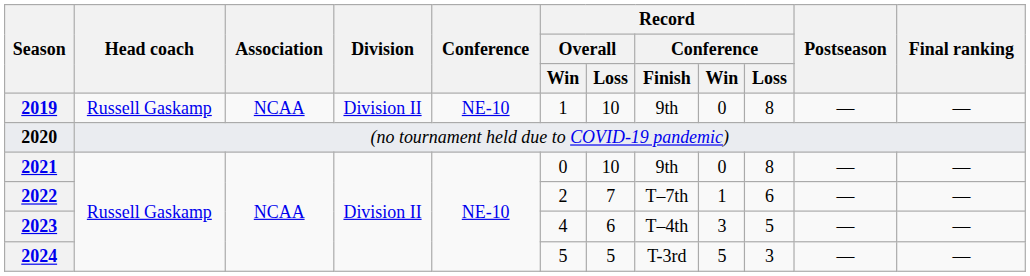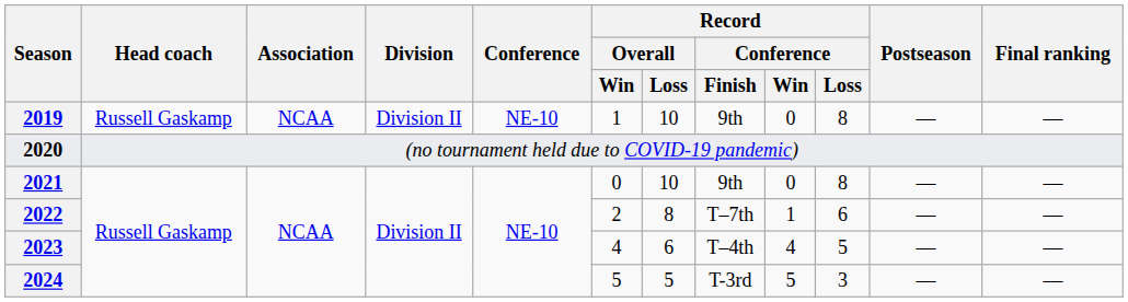2022 | Record / Overall / Loss: 7 -> 8
2023 | Record / Conference / Win: 3 -> 4
